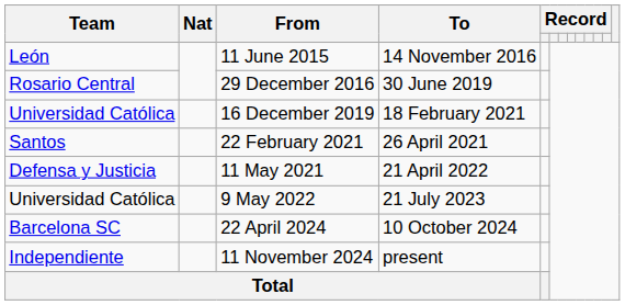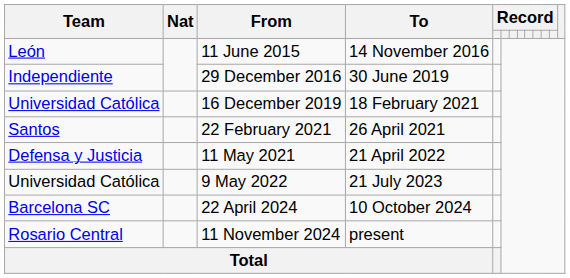29 December 2016 | Team: Rosario Central -> Independiente
11 November 2024 | Team: Independiente -> Rosario Central
